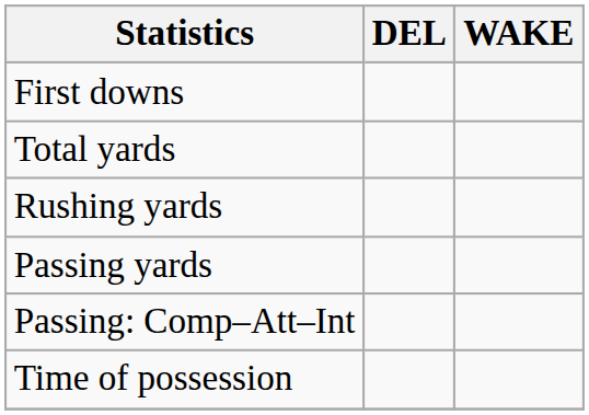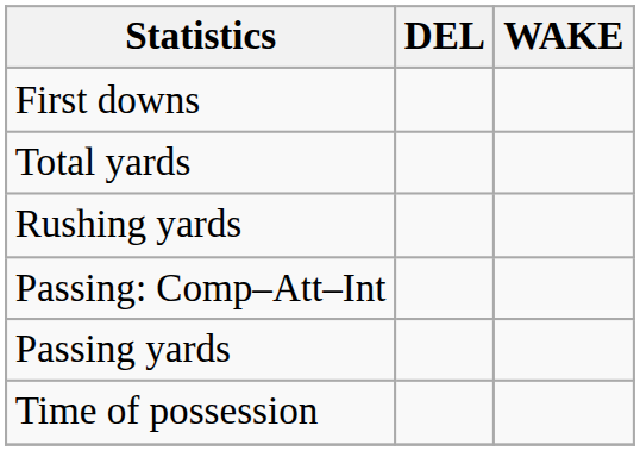rows swapped: Passing yards <-> Passing: Comp–Att–Int
